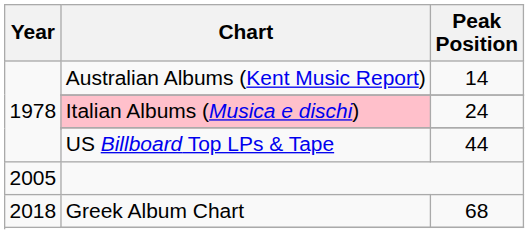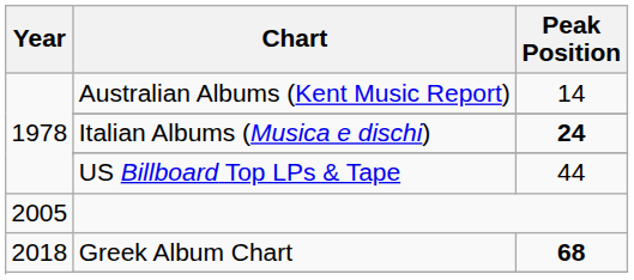Italian Albums (Musica e dischi) | Chart: pink background -> no background
Italian Albums (Musica e dischi) | Peak Position: normal -> bold
Greek Album Chart | Peak Position: normal -> bold
